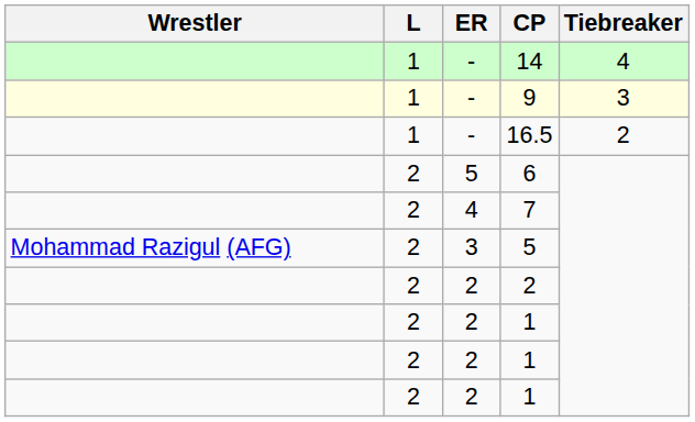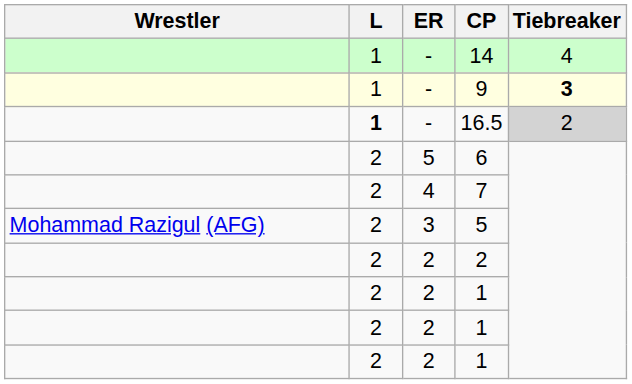9 | Tiebreaker: normal -> bold
16.5 | L: normal -> bold
16.5 | Tiebreaker: no background -> lightgrey background
